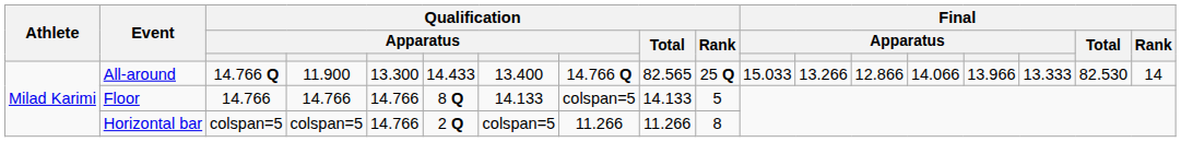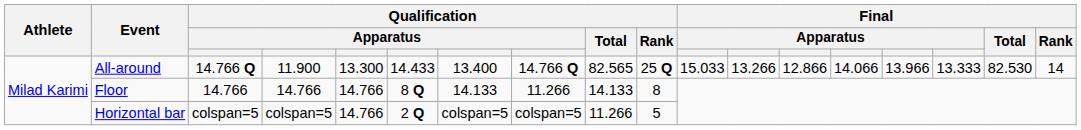Floor | column 8: colspan=5 -> 11.266
Floor | Qualification / Rank: 5 -> 8
Horizontal bar | column 8: 11.266 -> colspan=5
Horizontal bar | Qualification / Rank: 8 -> 5
